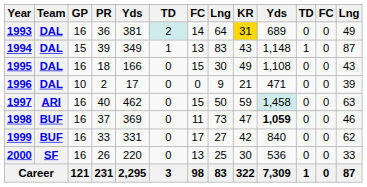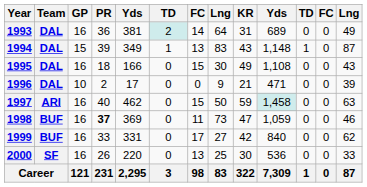1993 | KR: gold background -> no background
1998 | PR: normal -> bold
1998 | column 10: bold -> normal
